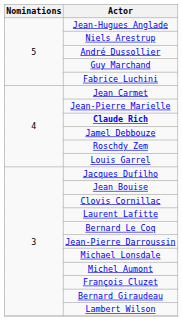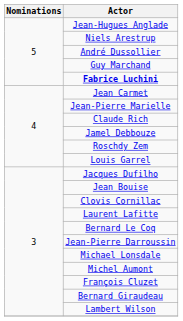Fabrice Luchini | Actor: normal -> bold
Claude Rich | Actor: bold -> normal
